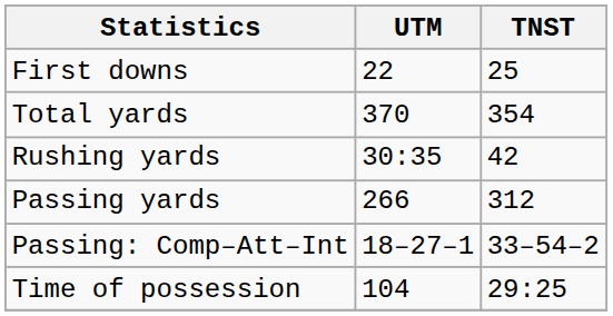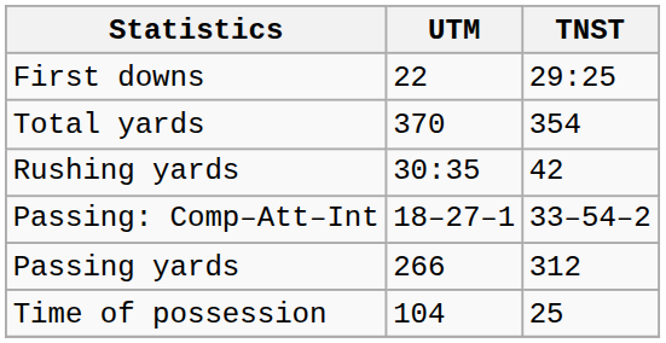First downs | TNST: 25 -> 29:25
rows swapped: Passing yards <-> Passing: Comp–Att–Int
Time of possession | TNST: 29:25 -> 25
